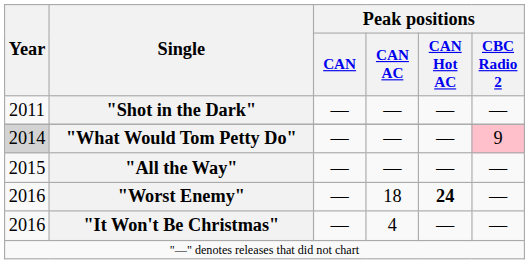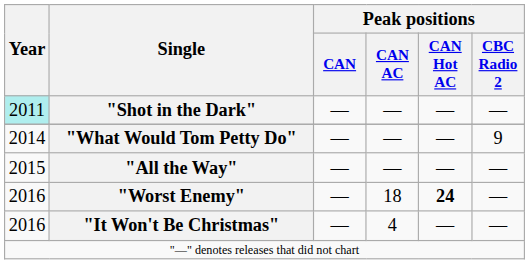"Shot in the Dark" | Year: no background -> paleturquoise background
"What Would Tom Petty Do" | Year: lightgrey background -> no background
"What Would Tom Petty Do" | Peak positions / CBC Radio 2: pink background -> no background
